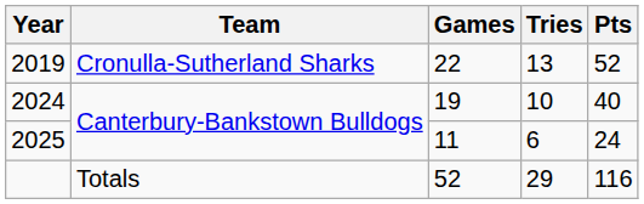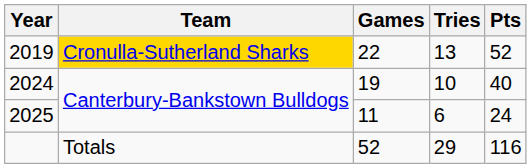2019 | Team: no background -> gold background
